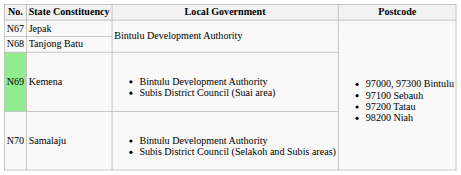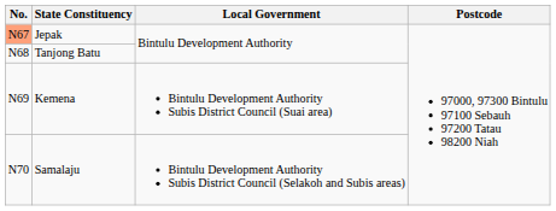Jepak | No.: no background -> lightsalmon background
Kemena | No.: lightgreen background -> no background
